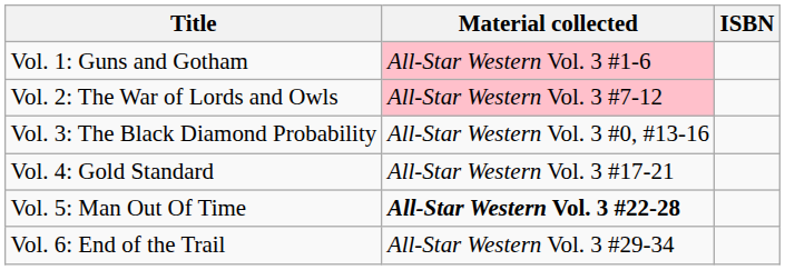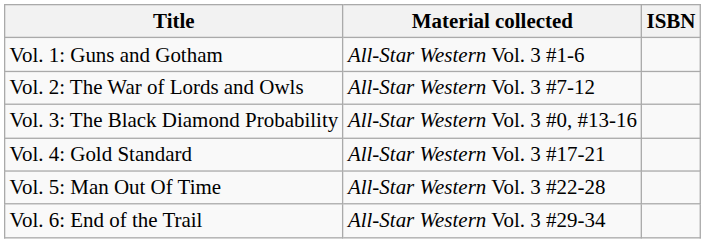row 2 | Material collected: pink background -> no background
row 3 | Material collected: pink background -> no background
row 6 | Material collected: bold -> normal
